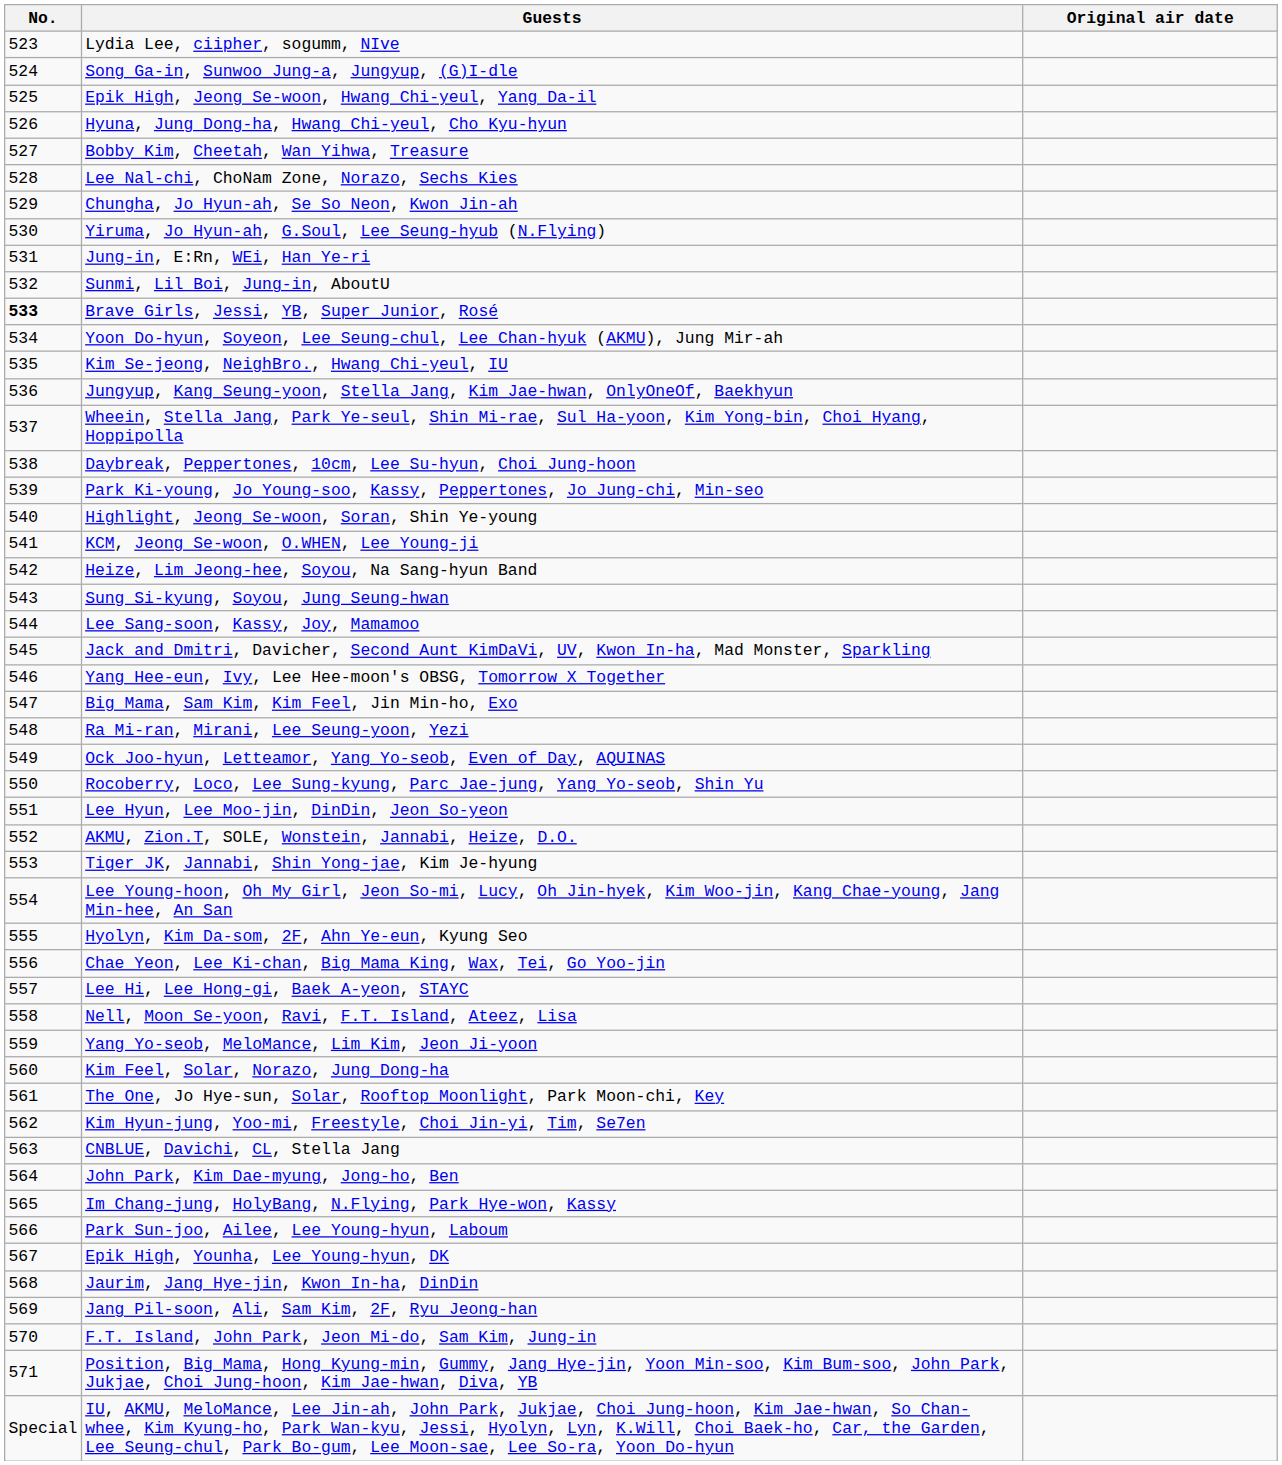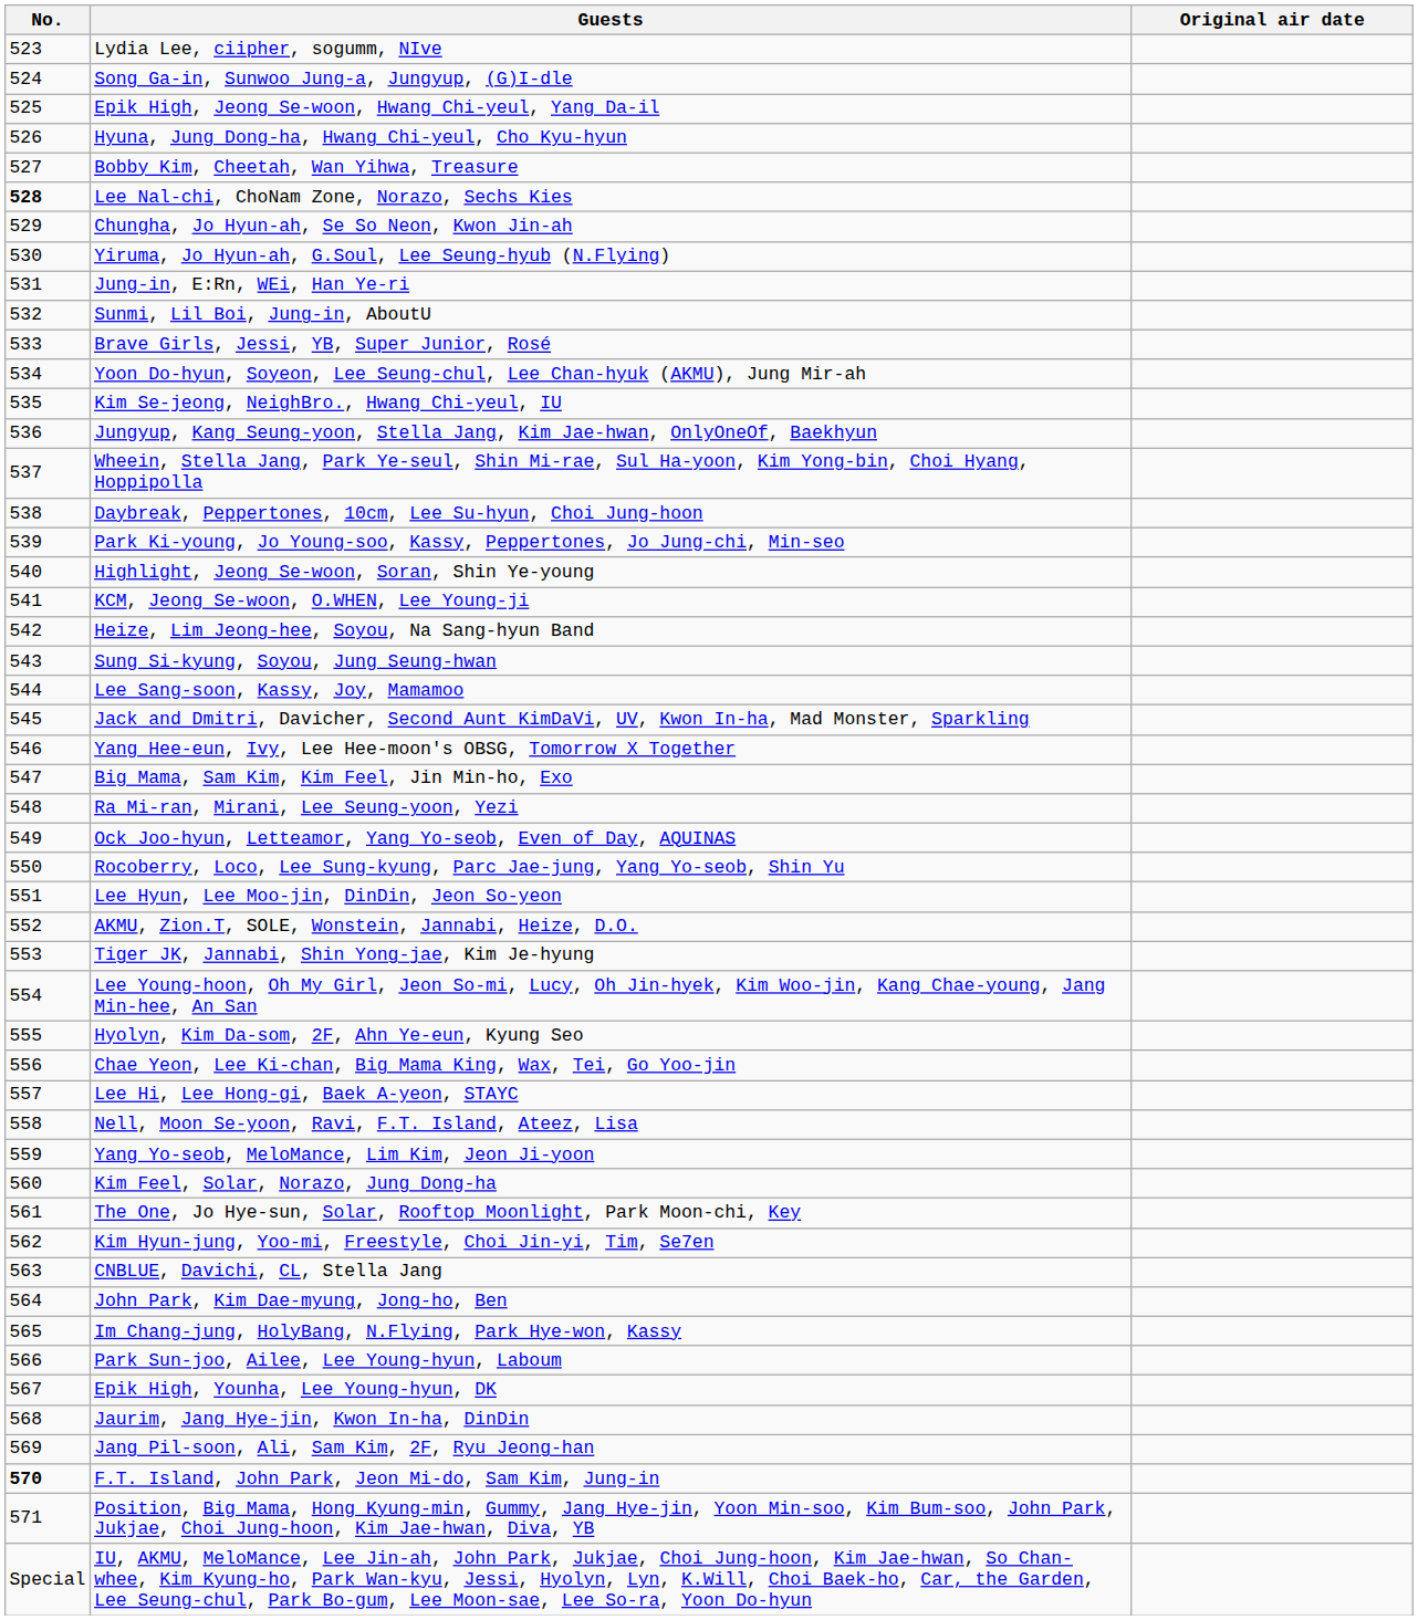Lee Nal-chi, ChoNam Zone, Norazo, Sechs Kies | No.: normal -> bold
Brave Girls, Jessi, YB, Super Junior, Rosé | No.: bold -> normal
F.T. Island, John Park, Jeon Mi-do, Sam Kim, Jung-in | No.: normal -> bold
